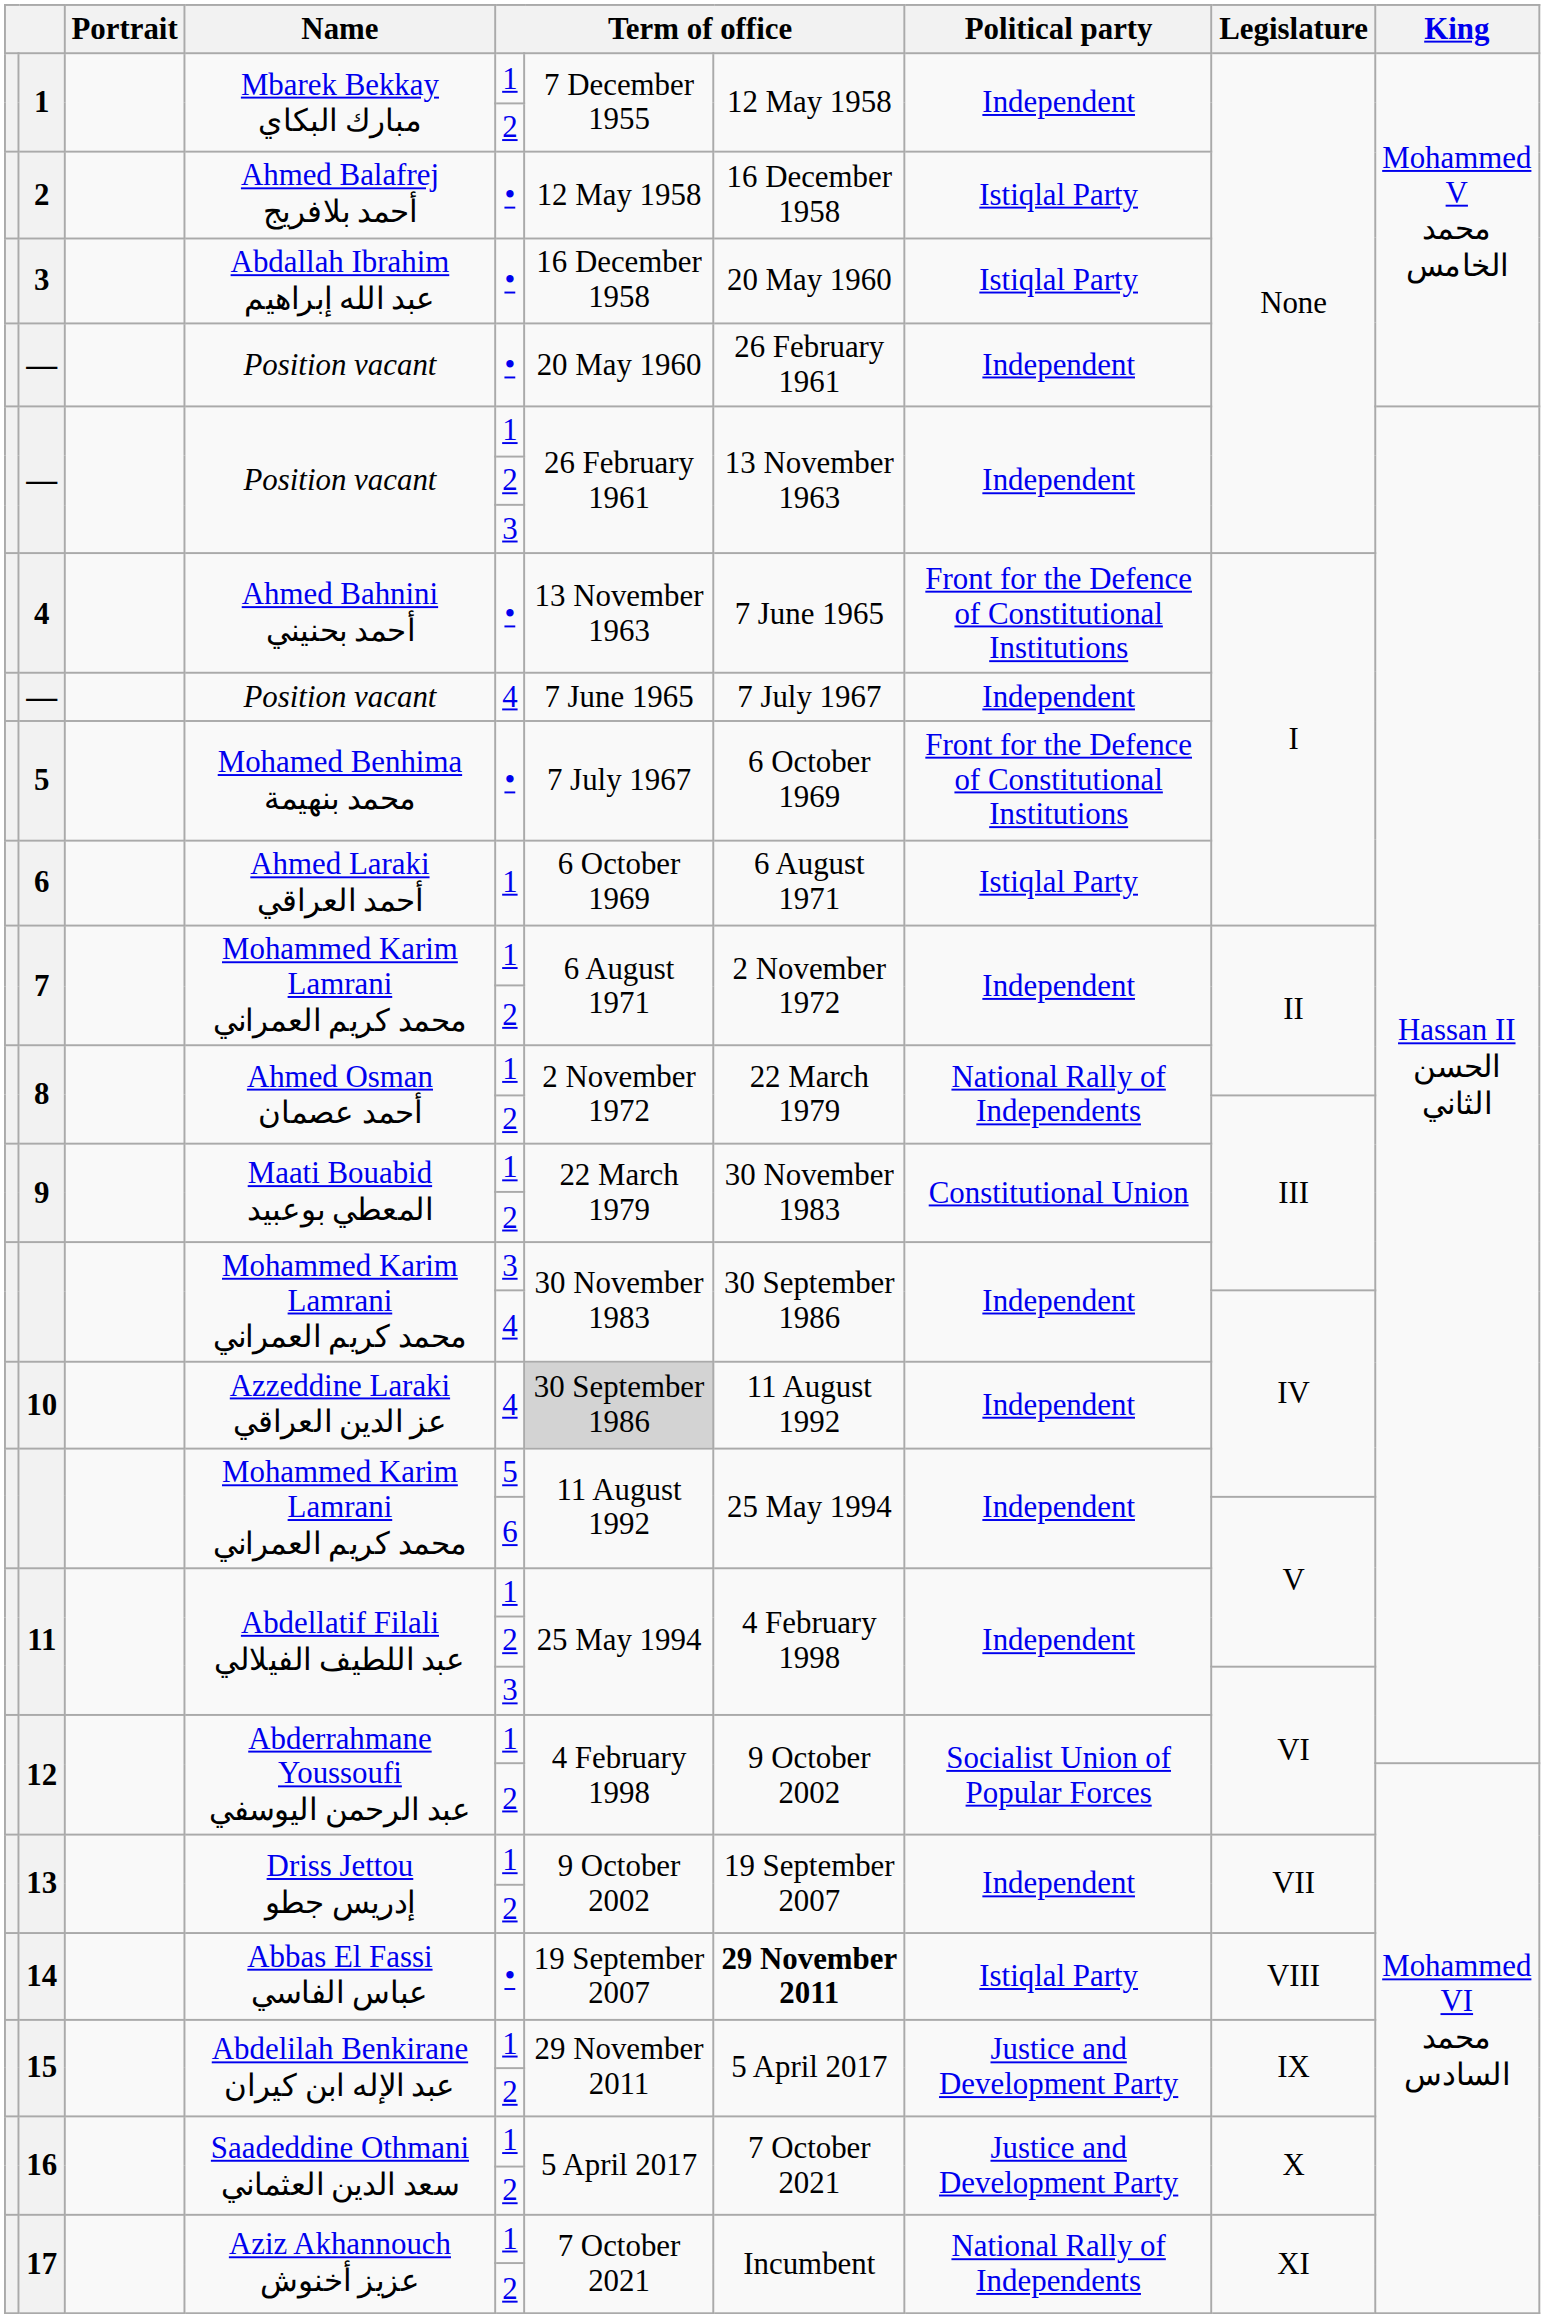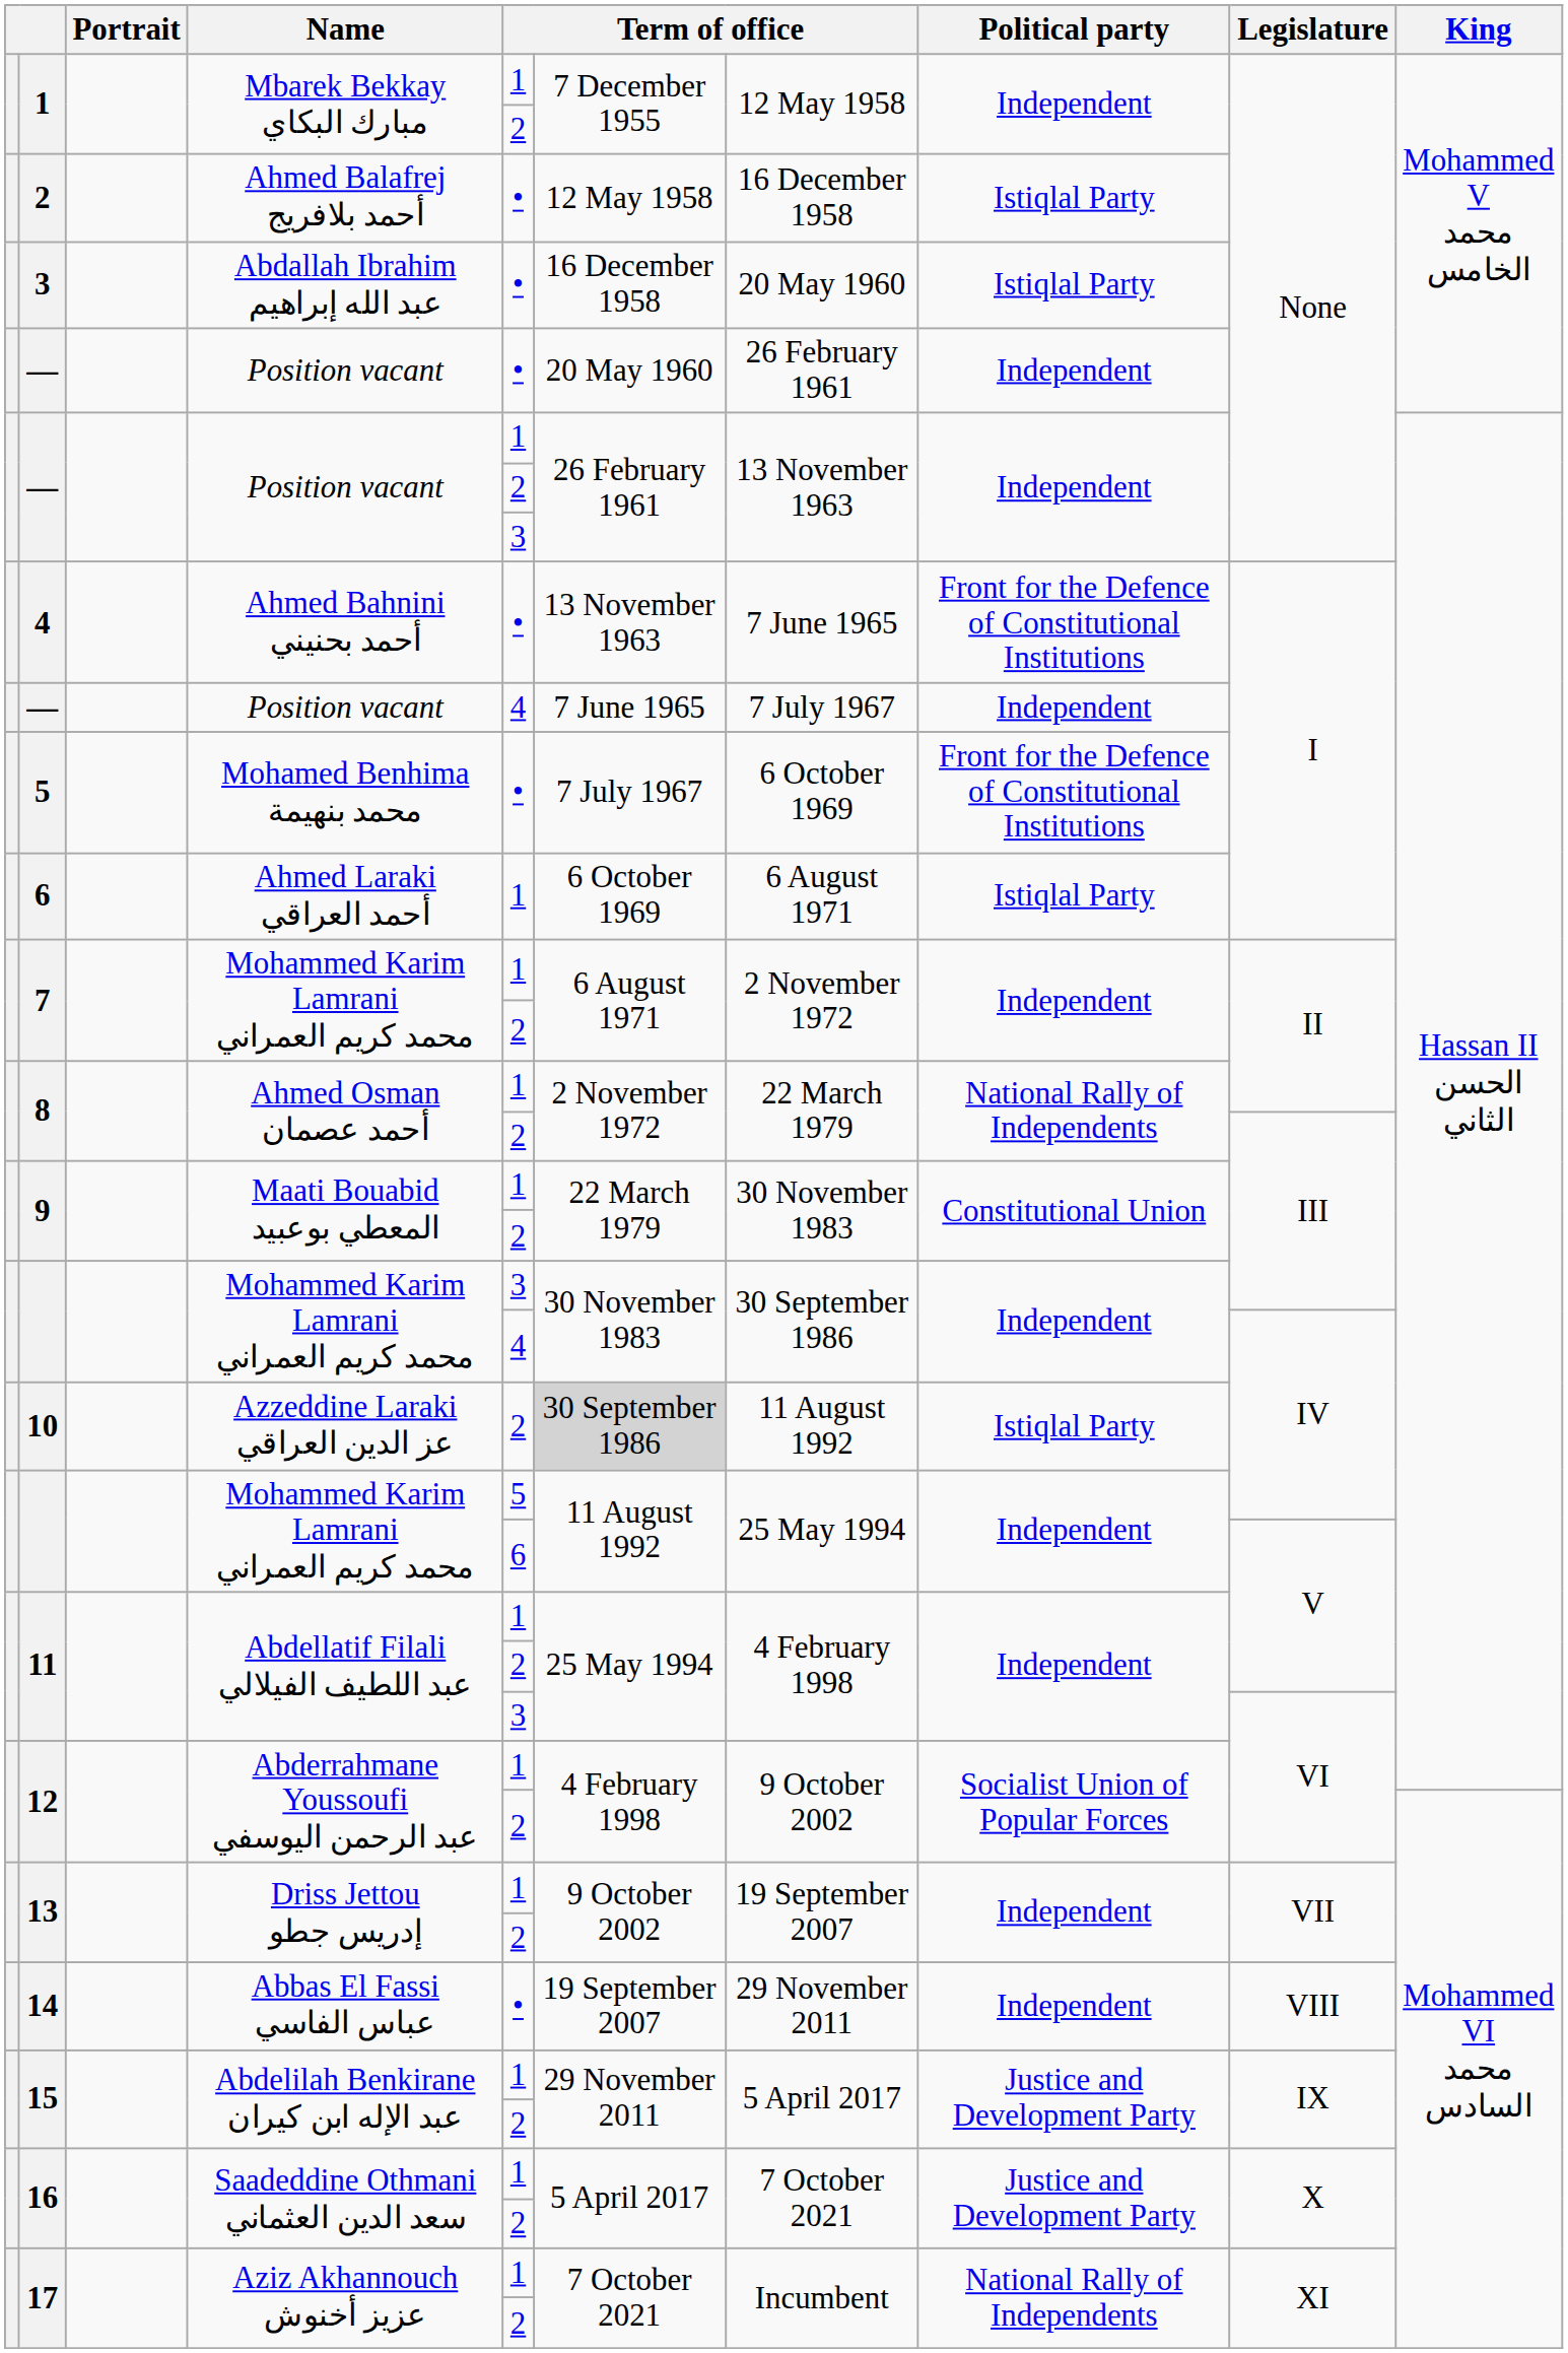10 | column 5: 4 -> 2
10 | Political party: Independent -> Istiqlal Party
14 | column 7: bold -> normal
14 | Political party: Istiqlal Party -> Independent
